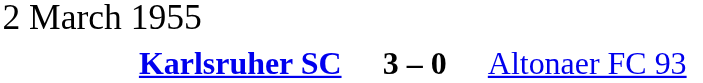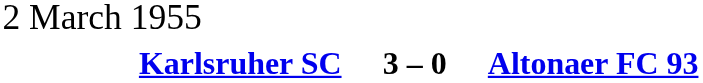Karlsruher SC | column 3: normal -> bold
